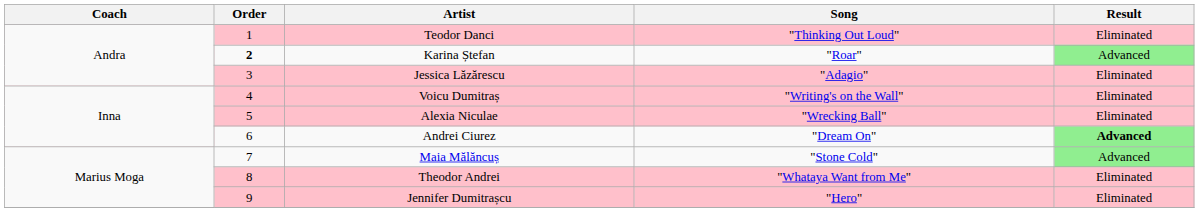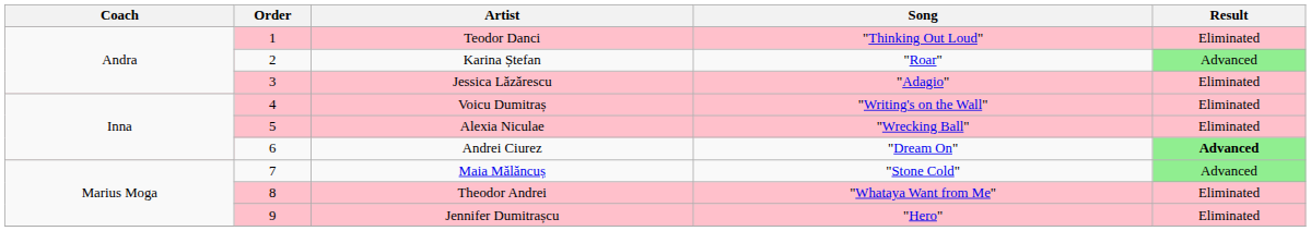Karina Ștefan | Order: bold -> normal
